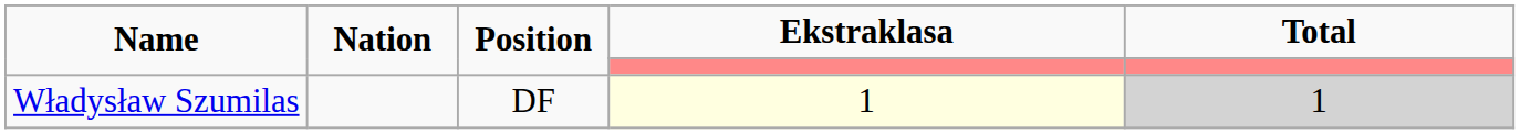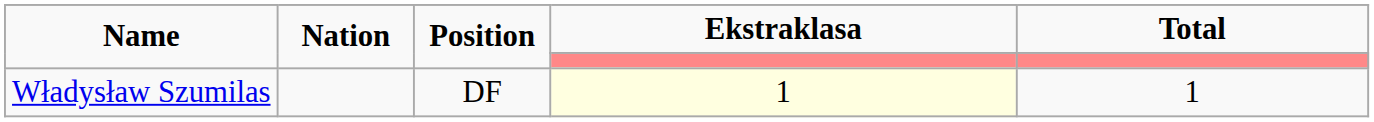Władysław Szumilas | Total: lightgrey background -> no background
